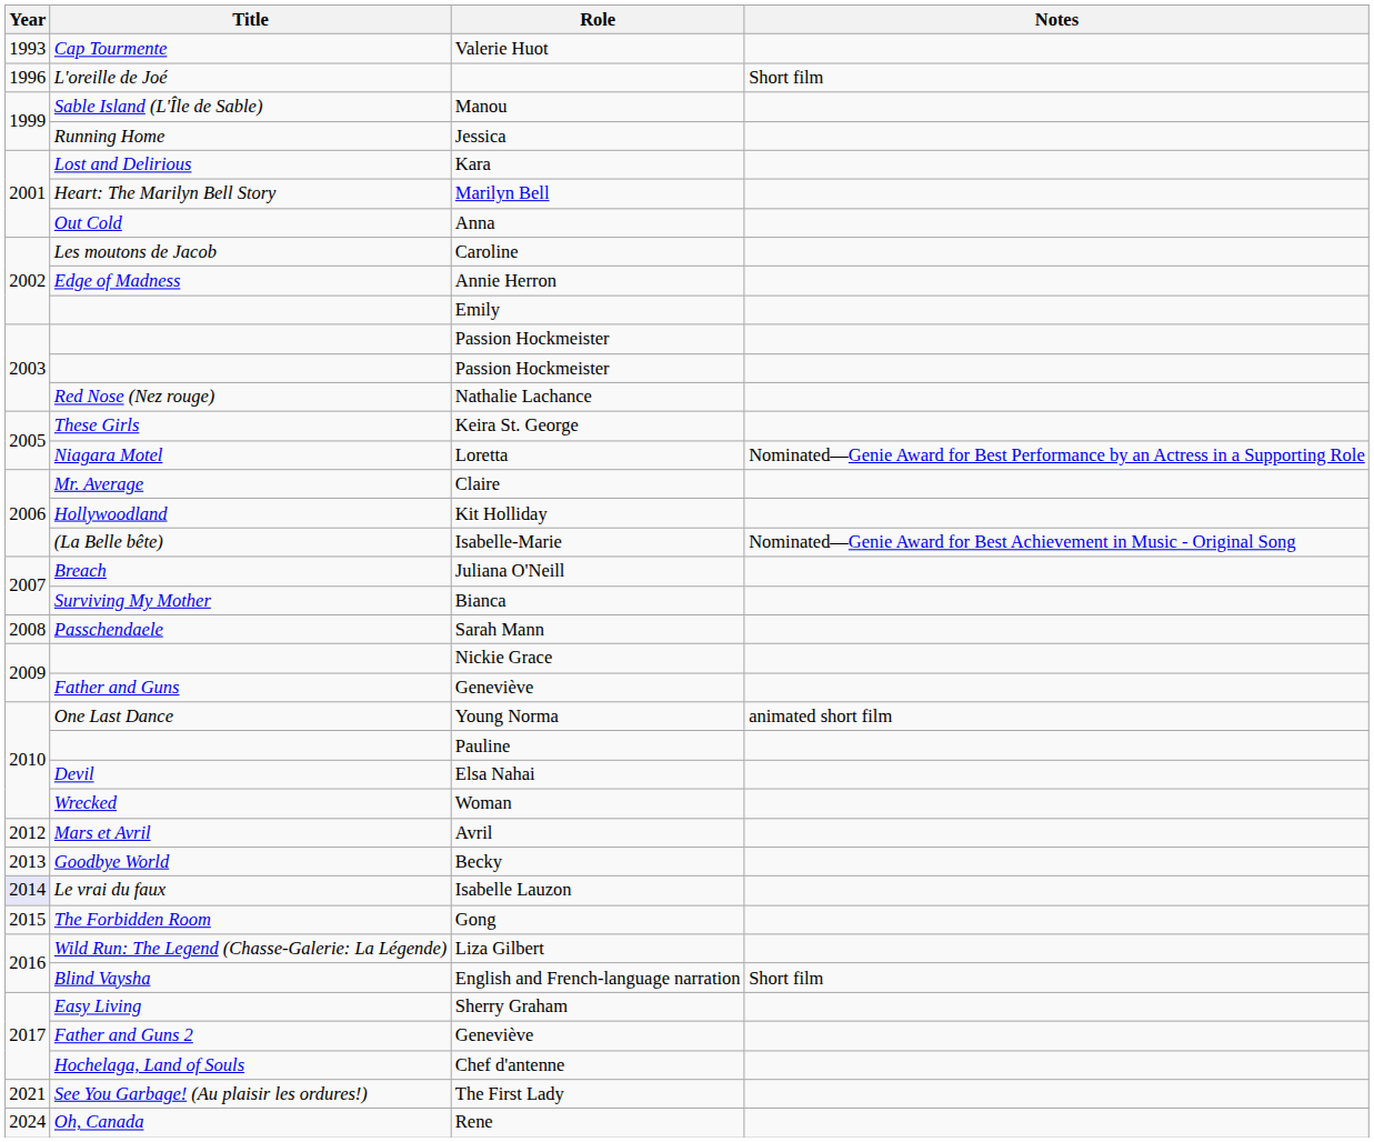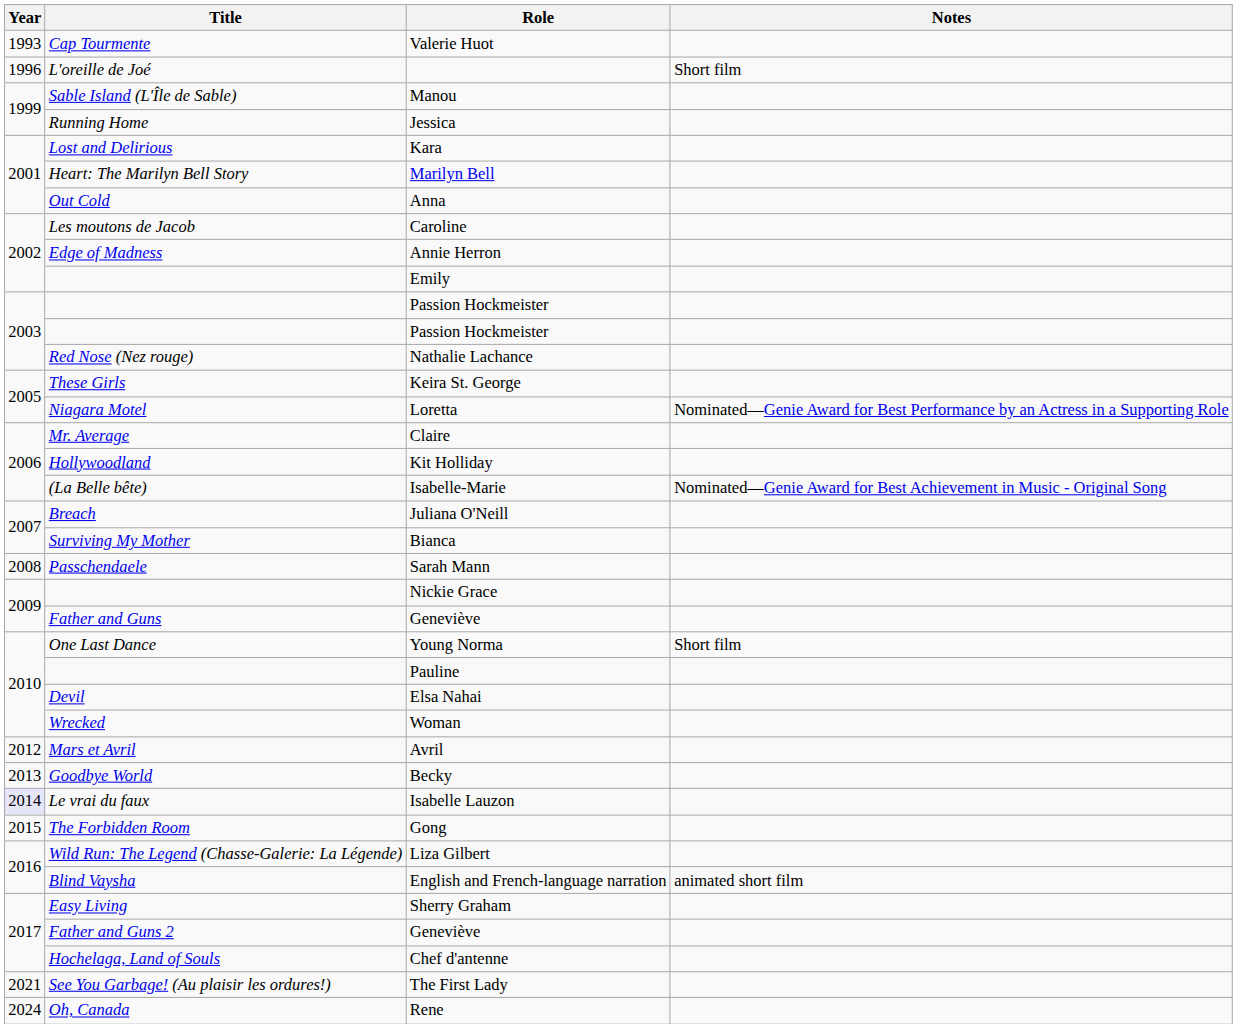Young Norma | Notes: animated short film -> Short film
English and French-language narration | Notes: Short film -> animated short film
